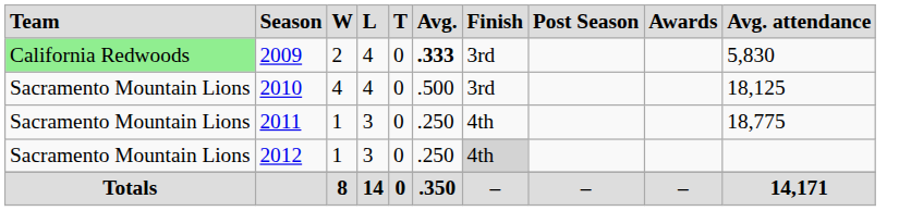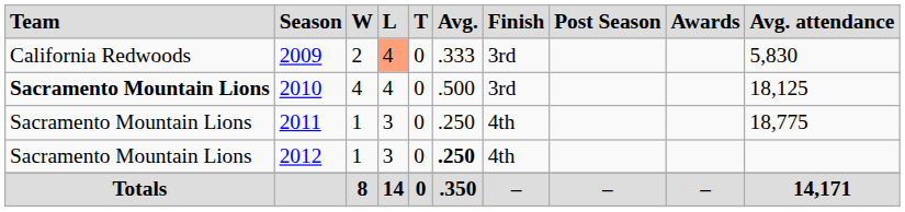2009 | column 1: lightgreen background -> no background
2009 | column 4: no background -> lightsalmon background
2009 | column 6: bold -> normal
2010 | column 1: normal -> bold
2012 | column 6: normal -> bold
2012 | column 7: lightgrey background -> no background
